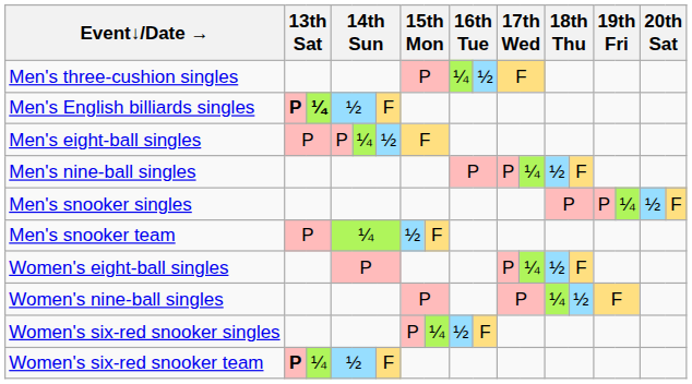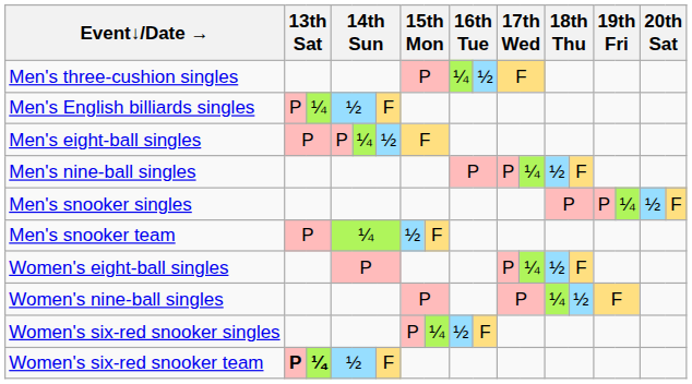Men's English billiards singles | column 2: bold -> normal
Men's English billiards singles | column 3: bold -> normal
Women's six-red snooker team | column 3: normal -> bold
